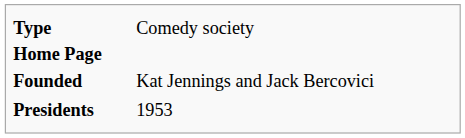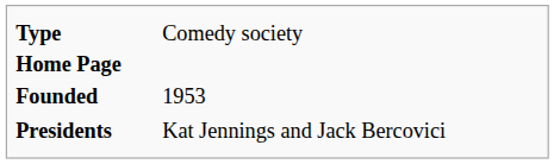row 3 | column 2: Kat Jennings and Jack Bercovici -> 1953
row 4 | column 2: 1953 -> Kat Jennings and Jack Bercovici
